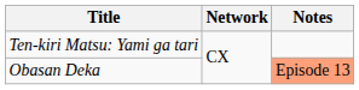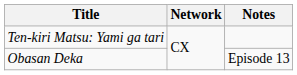Obasan Deka | Notes: lightsalmon background -> no background
